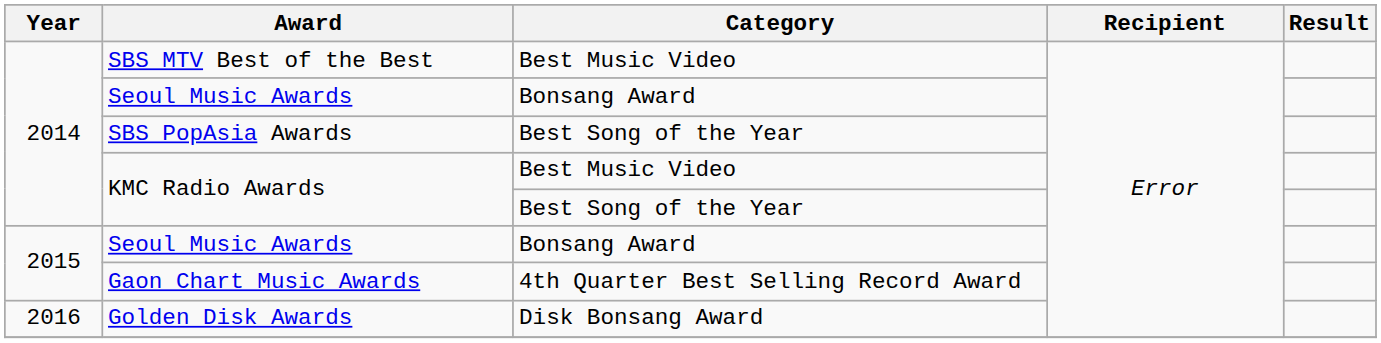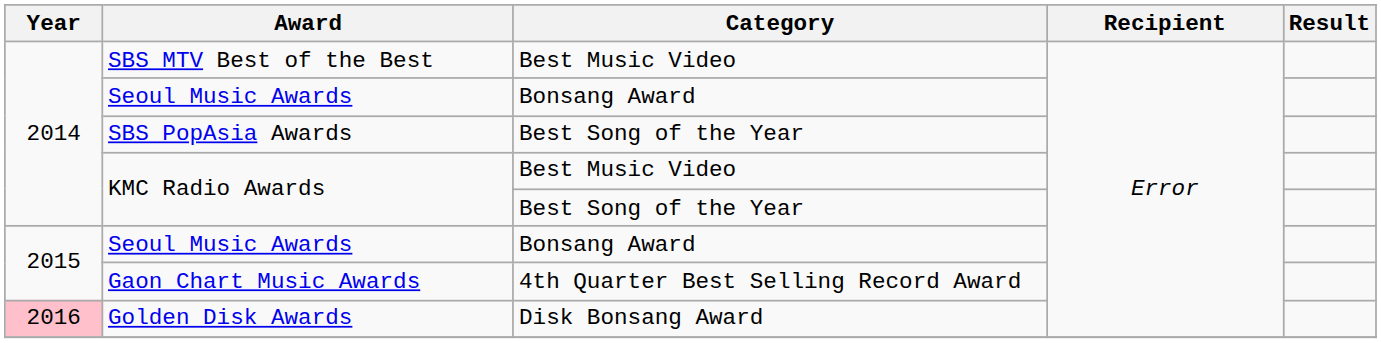Golden Disk Awards | Year: no background -> pink background
